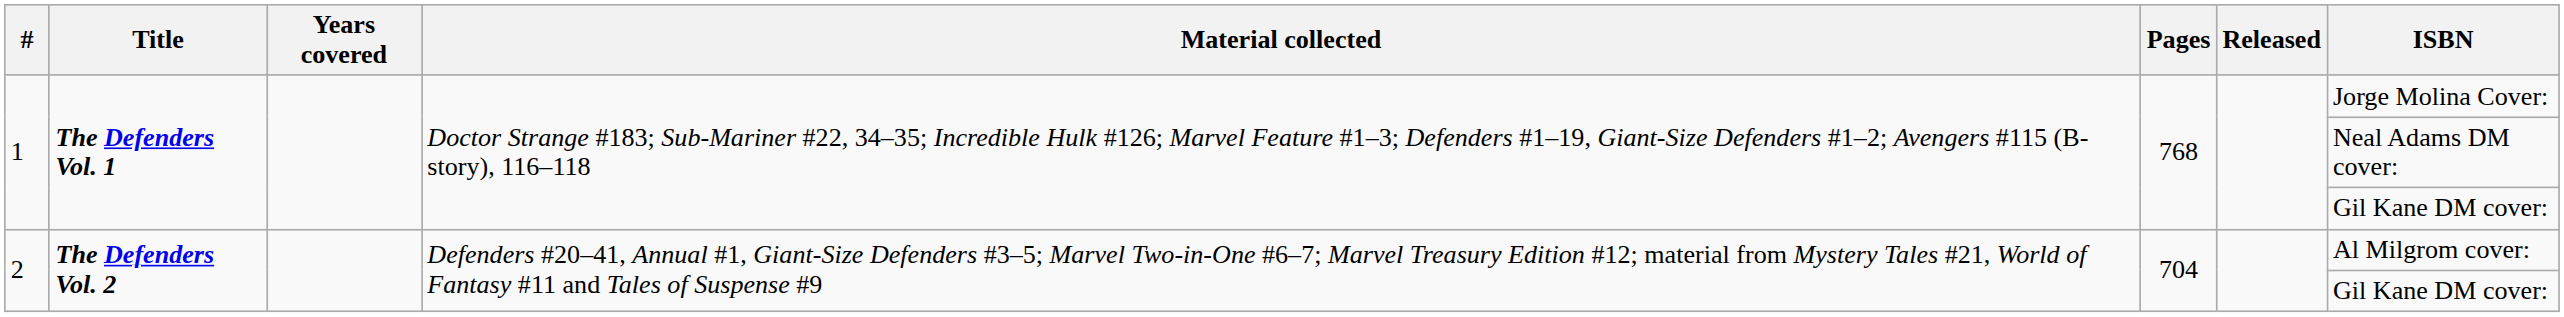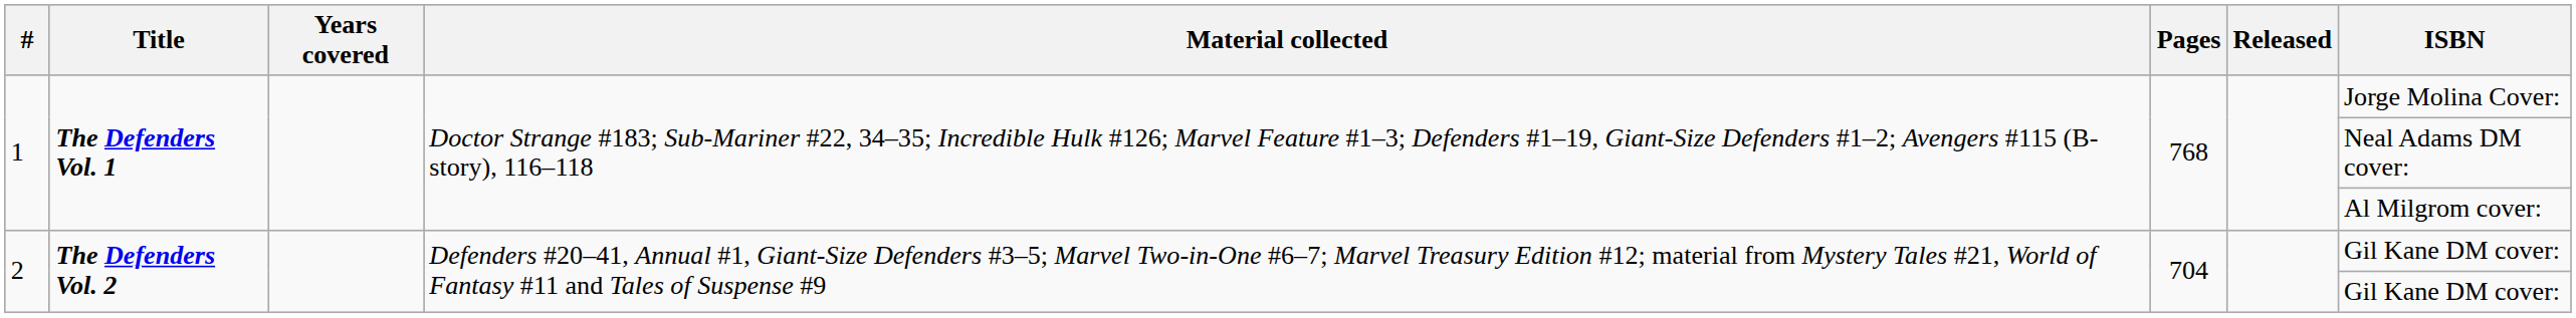row 4 | ISBN: Gil Kane DM cover: -> Al Milgrom cover:
row 5 | ISBN: Al Milgrom cover: -> Gil Kane DM cover:
